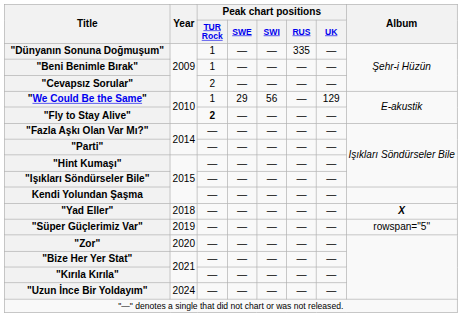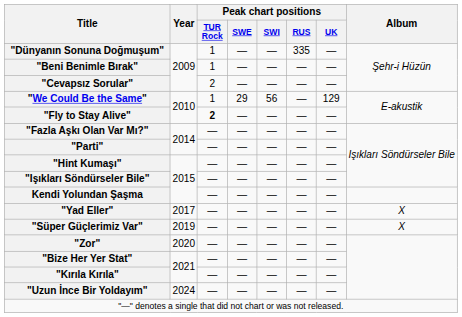"Yad Eller" | Year: 2018 -> 2017
"Yad Eller" | Album: bold -> normal
"Süper Güçlerimiz Var" | Album: rowspan="5" -> X
